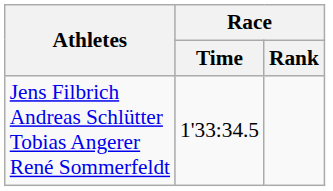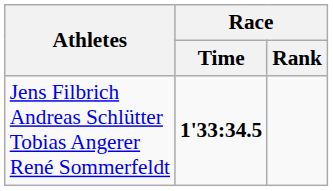row 3 | Race / Time: normal -> bold
